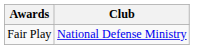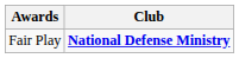Fair Play | Club: normal -> bold
